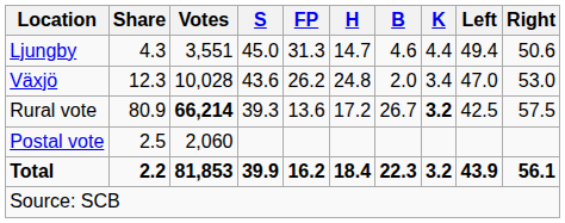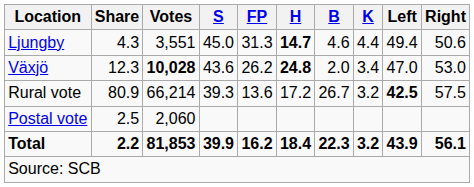Ljungby | H: normal -> bold
Växjö | Votes: normal -> bold
Växjö | H: normal -> bold
Rural vote | Votes: bold -> normal
Rural vote | K: bold -> normal
Rural vote | Left: normal -> bold
